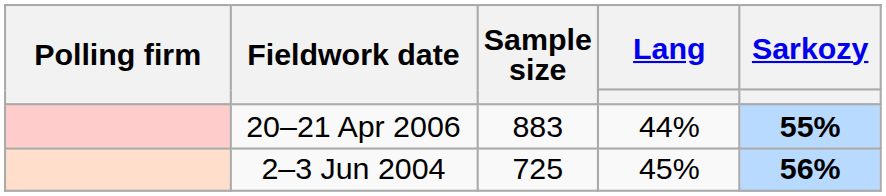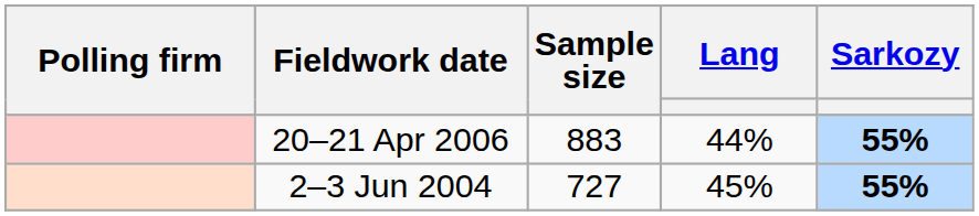2–3 Jun 2004 | Sample size: 725 -> 727
2–3 Jun 2004 | Sarkozy: 56% -> 55%
